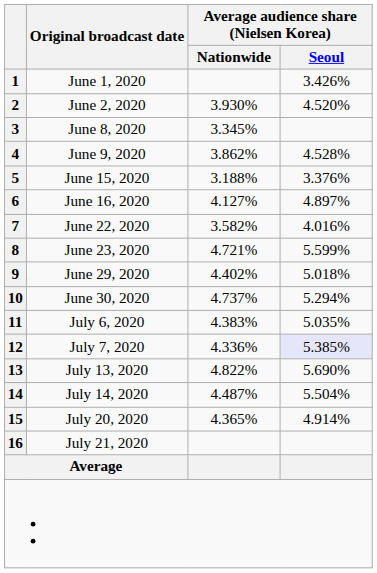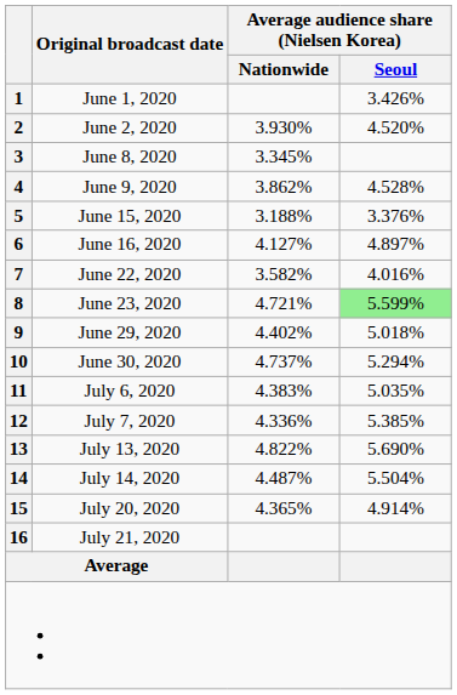8 | Average audience share (Nielsen Korea) / Seoul: no background -> lightgreen background
12 | Average audience share (Nielsen Korea) / Seoul: lavender background -> no background
